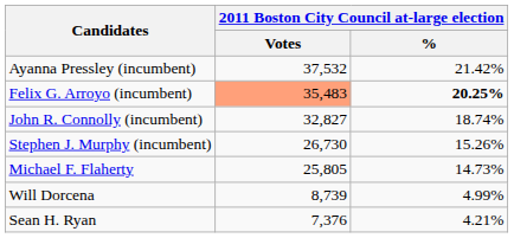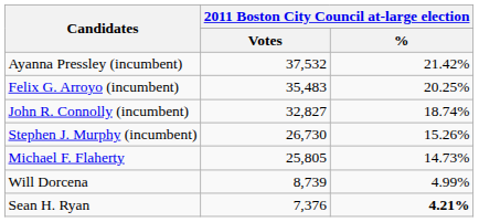Felix G. Arroyo (incumbent) | 2011 Boston City Council at-large election / Votes: lightsalmon background -> no background
Felix G. Arroyo (incumbent) | 2011 Boston City Council at-large election / %: bold -> normal
Sean H. Ryan | 2011 Boston City Council at-large election / %: normal -> bold
